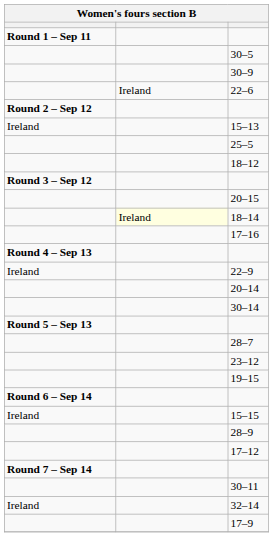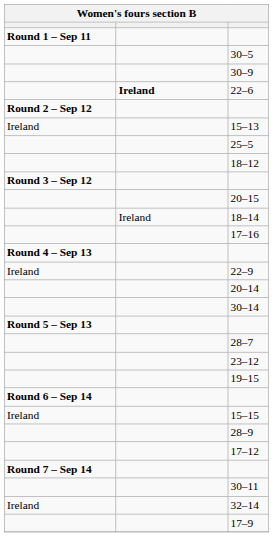22–6 | column 2: normal -> bold
18–14 | column 2: lightyellow background -> no background
